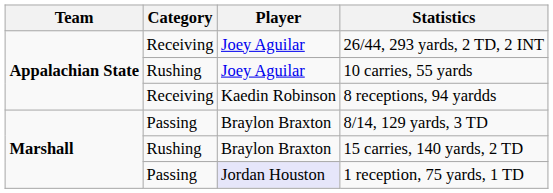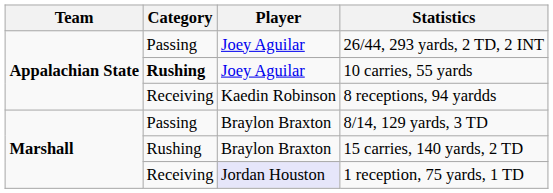26/44, 293 yards, 2 TD, 2 INT | Category: Receiving -> Passing
10 carries, 55 yards | Category: normal -> bold
1 reception, 75 yards, 1 TD | Category: Passing -> Receiving
